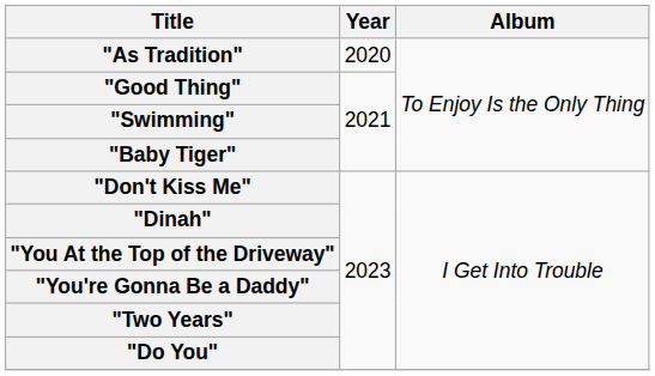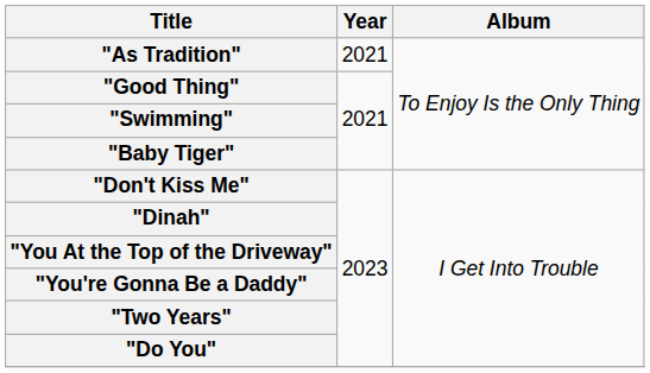"As Tradition" | Year: 2020 -> 2021
